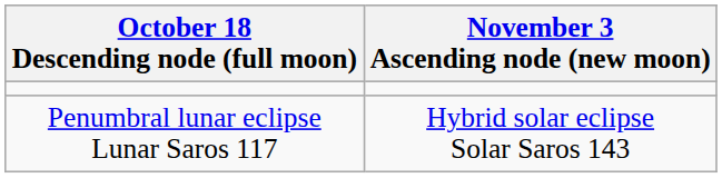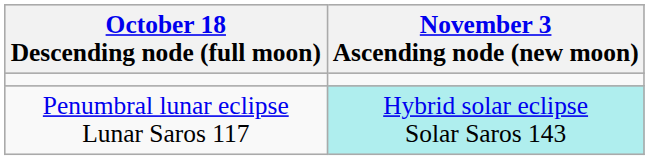Penumbral lunar eclipse Lunar Saros 117 | November 3 Ascending node (new moon): no background -> paleturquoise background
